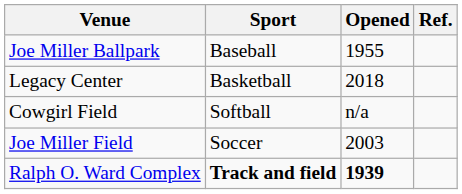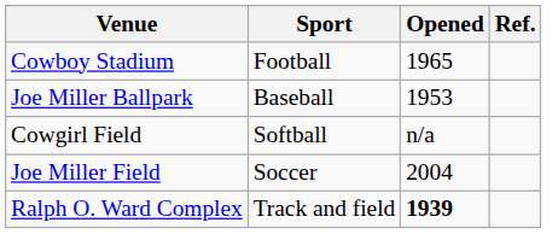+ row: Cowboy Stadium | Football | 1965
Joe Miller Ballpark | Opened: 1955 -> 1953
- row: Legacy Center | Basketball | 2018
Joe Miller Field | Opened: 2003 -> 2004
Ralph O. Ward Complex | Sport: bold -> normal
